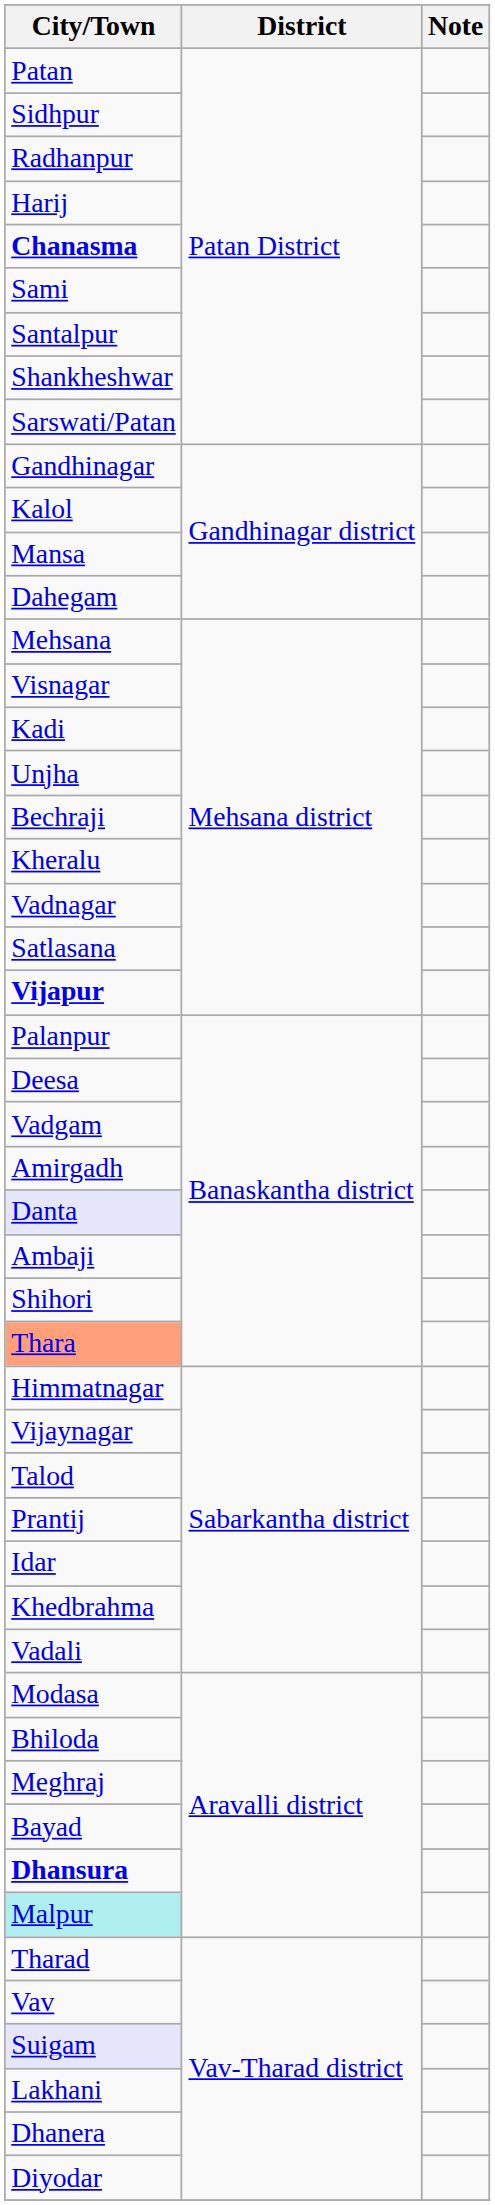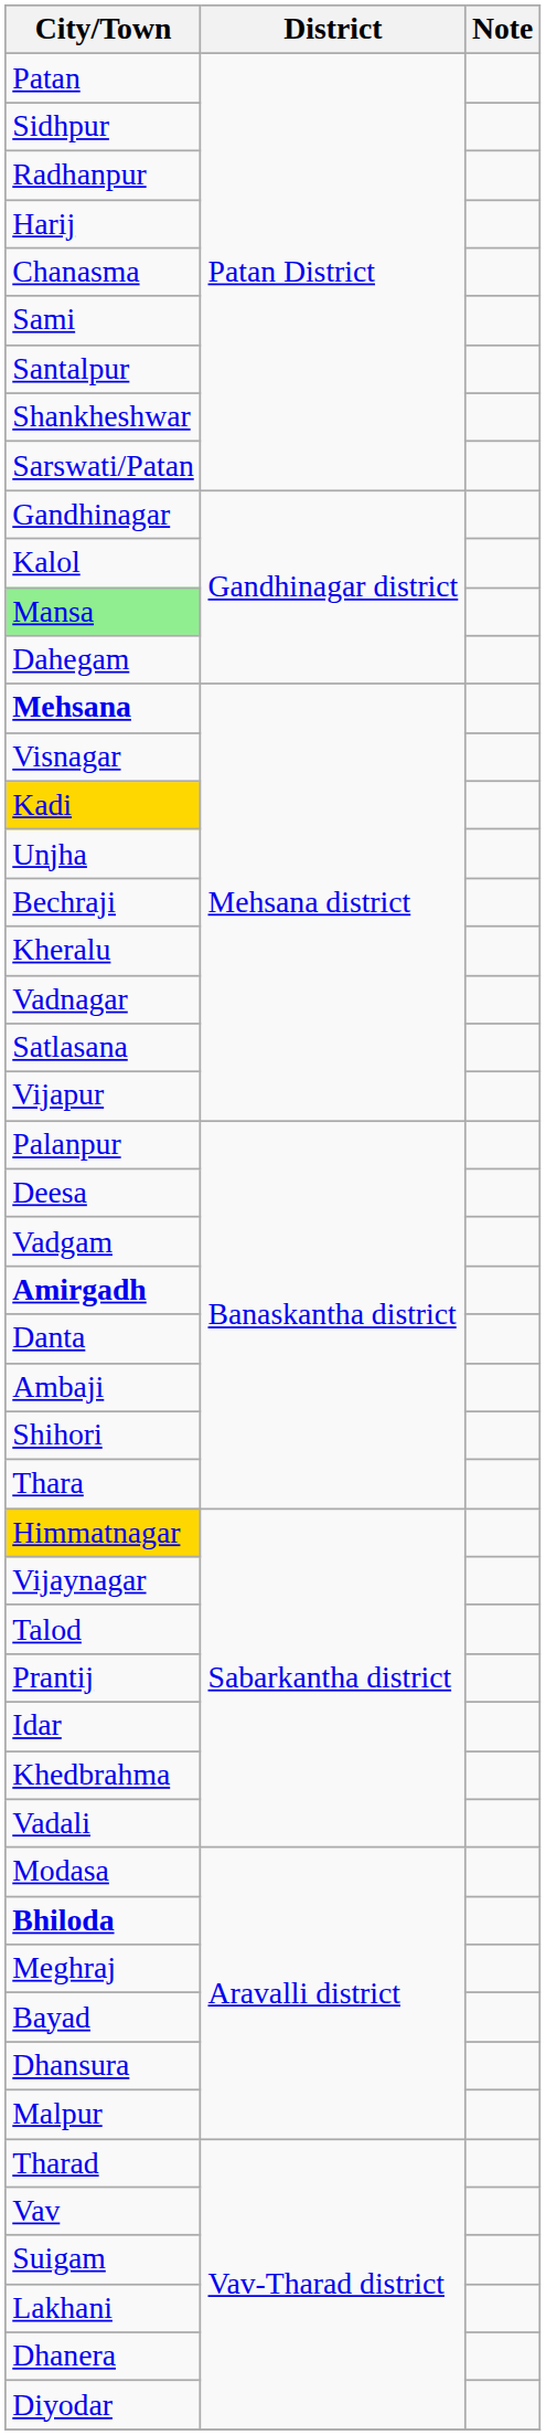Chanasma | City/Town: bold -> normal
Mansa | City/Town: no background -> lightgreen background
Mehsana | City/Town: normal -> bold
Kadi | City/Town: no background -> gold background
Vijapur | City/Town: bold -> normal
Amirgadh | City/Town: normal -> bold
Danta | City/Town: lavender background -> no background
Thara | City/Town: lightsalmon background -> no background
Himmatnagar | City/Town: no background -> gold background
Bhiloda | City/Town: normal -> bold
Dhansura | City/Town: bold -> normal
Malpur | City/Town: paleturquoise background -> no background
Suigam | City/Town: lavender background -> no background
